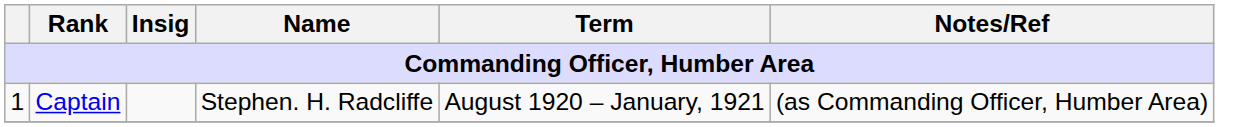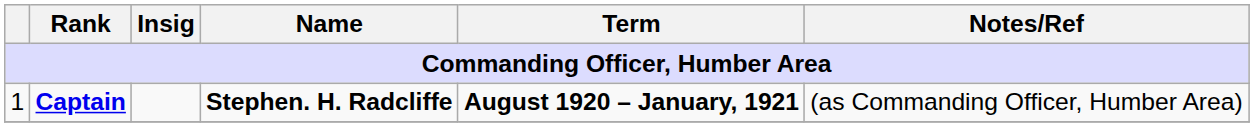1 | Rank: normal -> bold
1 | Name: normal -> bold
1 | Term: normal -> bold
